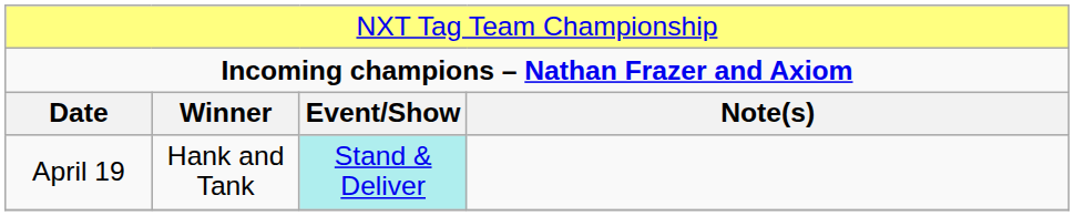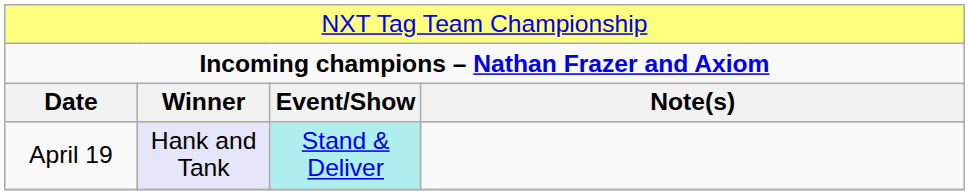April 19 | column 2: no background -> lavender background
